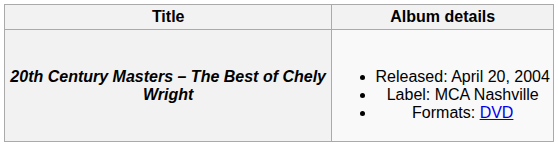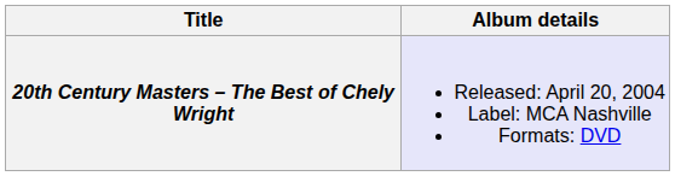20th Century Masters – The Best of Chely Wright | Album details: no background -> lavender background
